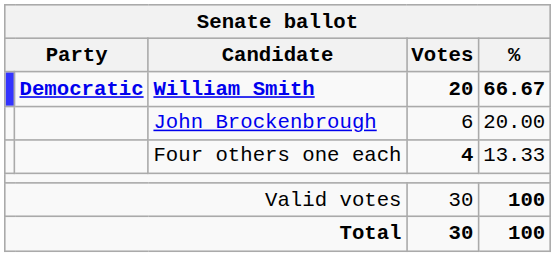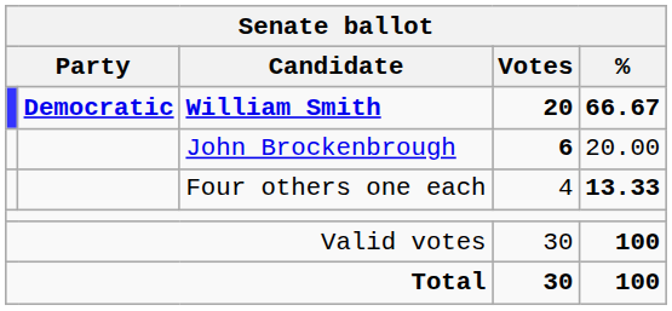John Brockenbrough | Senate ballot / Votes: normal -> bold
Four others one each | Senate ballot / Votes: bold -> normal
Four others one each | Senate ballot / %: normal -> bold
